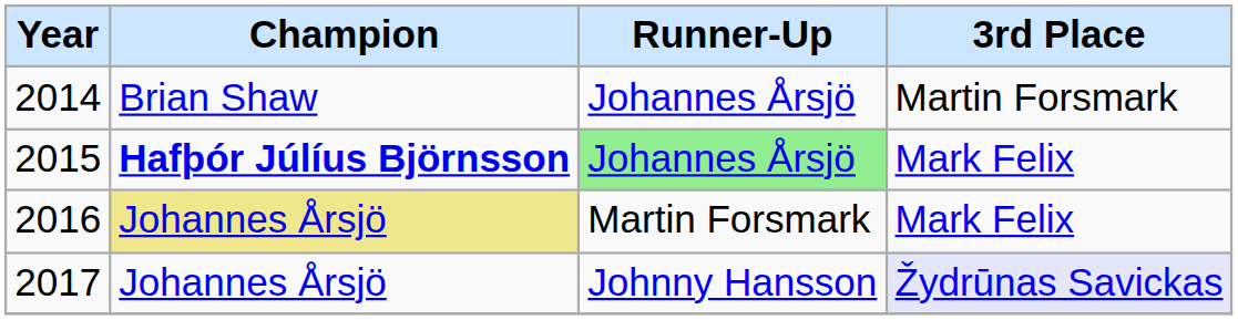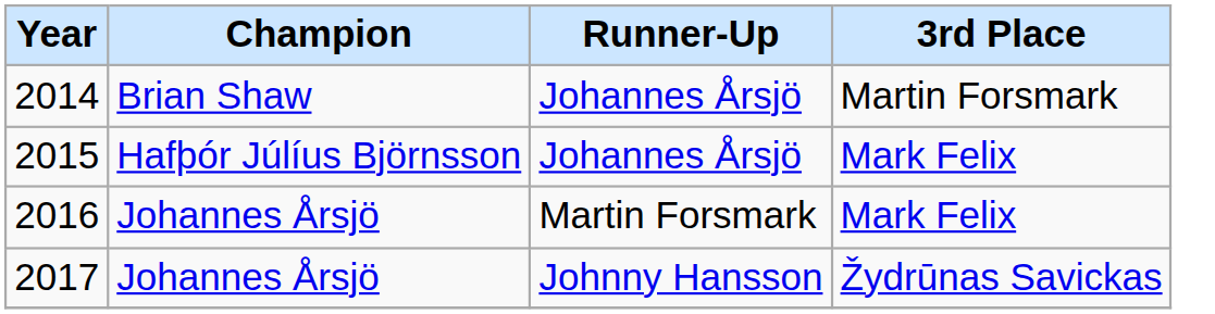2015 | Champion: bold -> normal
2015 | Runner-Up: lightgreen background -> no background
2016 | Champion: khaki background -> no background
2017 | 3rd Place: lavender background -> no background
